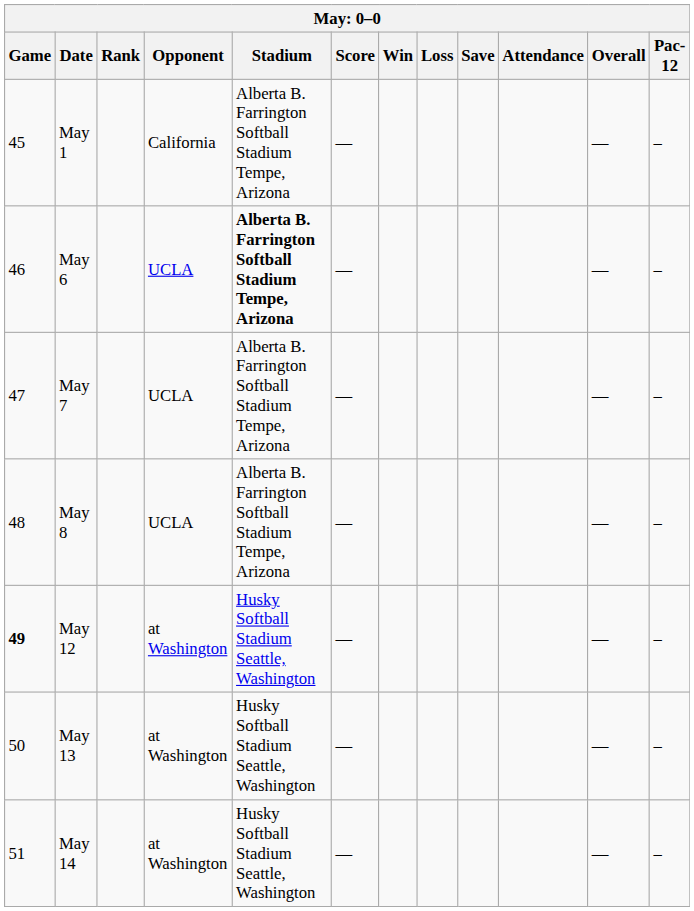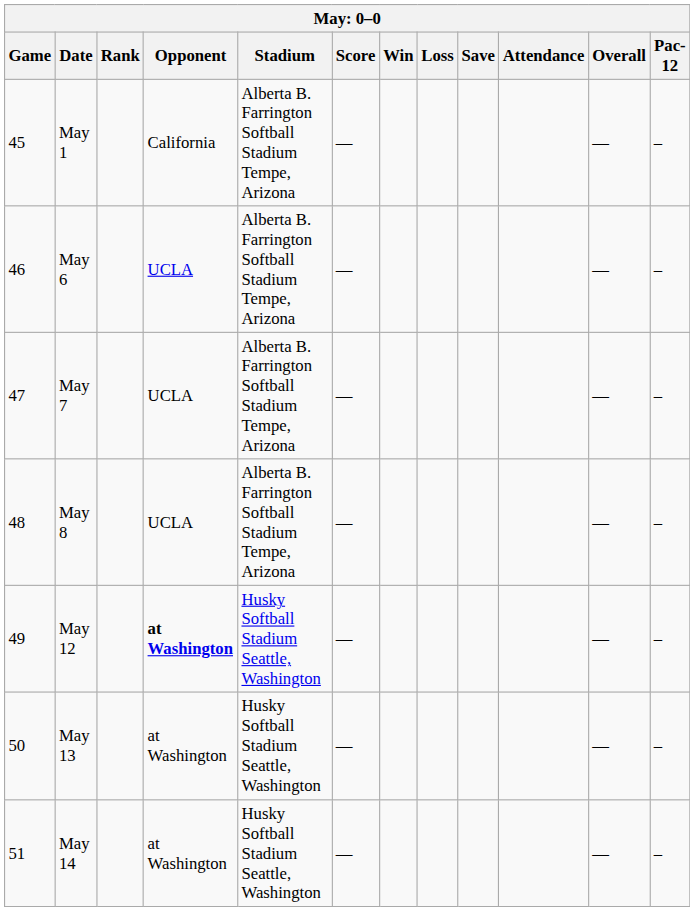May 6 | Stadium: bold -> normal
May 12 | Game: bold -> normal
May 12 | Opponent: normal -> bold
